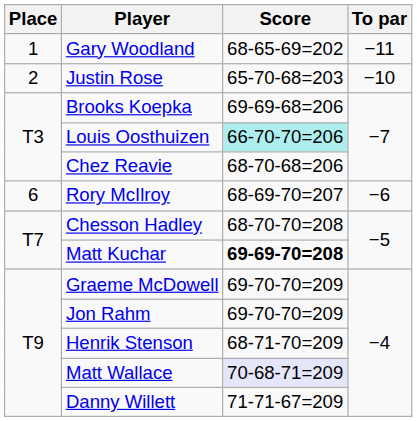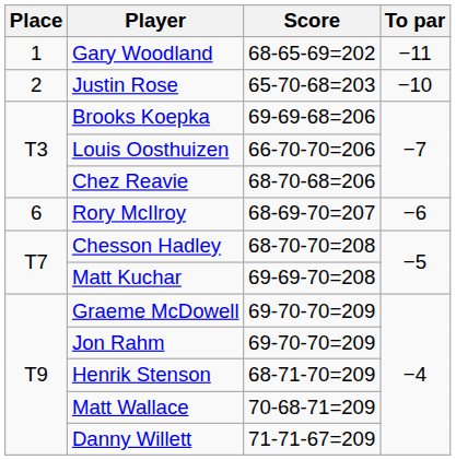Louis Oosthuizen | Score: paleturquoise background -> no background
Matt Kuchar | Score: bold -> normal
Matt Wallace | Score: lavender background -> no background
